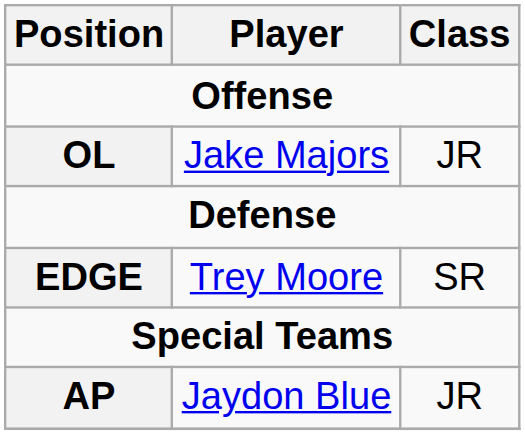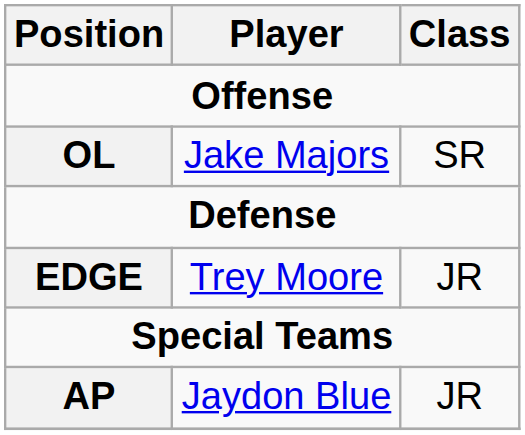OL | Class: JR -> SR
EDGE | Class: SR -> JR
